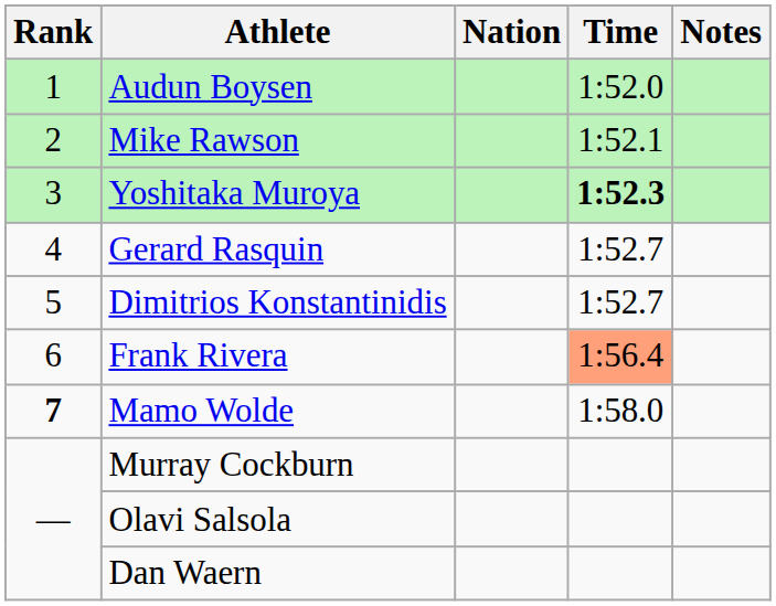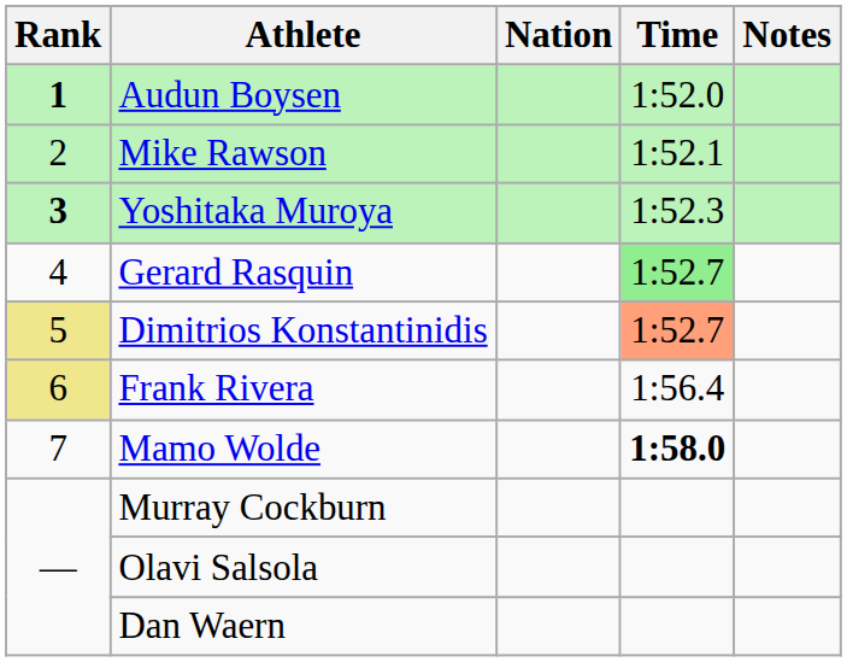Audun Boysen | Rank: normal -> bold
Yoshitaka Muroya | Rank: normal -> bold
Yoshitaka Muroya | Time: bold -> normal
Gerard Rasquin | Time: no background -> lightgreen background
Dimitrios Konstantinidis | Rank: no background -> khaki background
Dimitrios Konstantinidis | Time: no background -> lightsalmon background
Frank Rivera | Rank: no background -> khaki background
Frank Rivera | Time: lightsalmon background -> no background
Mamo Wolde | Rank: bold -> normal
Mamo Wolde | Time: normal -> bold
